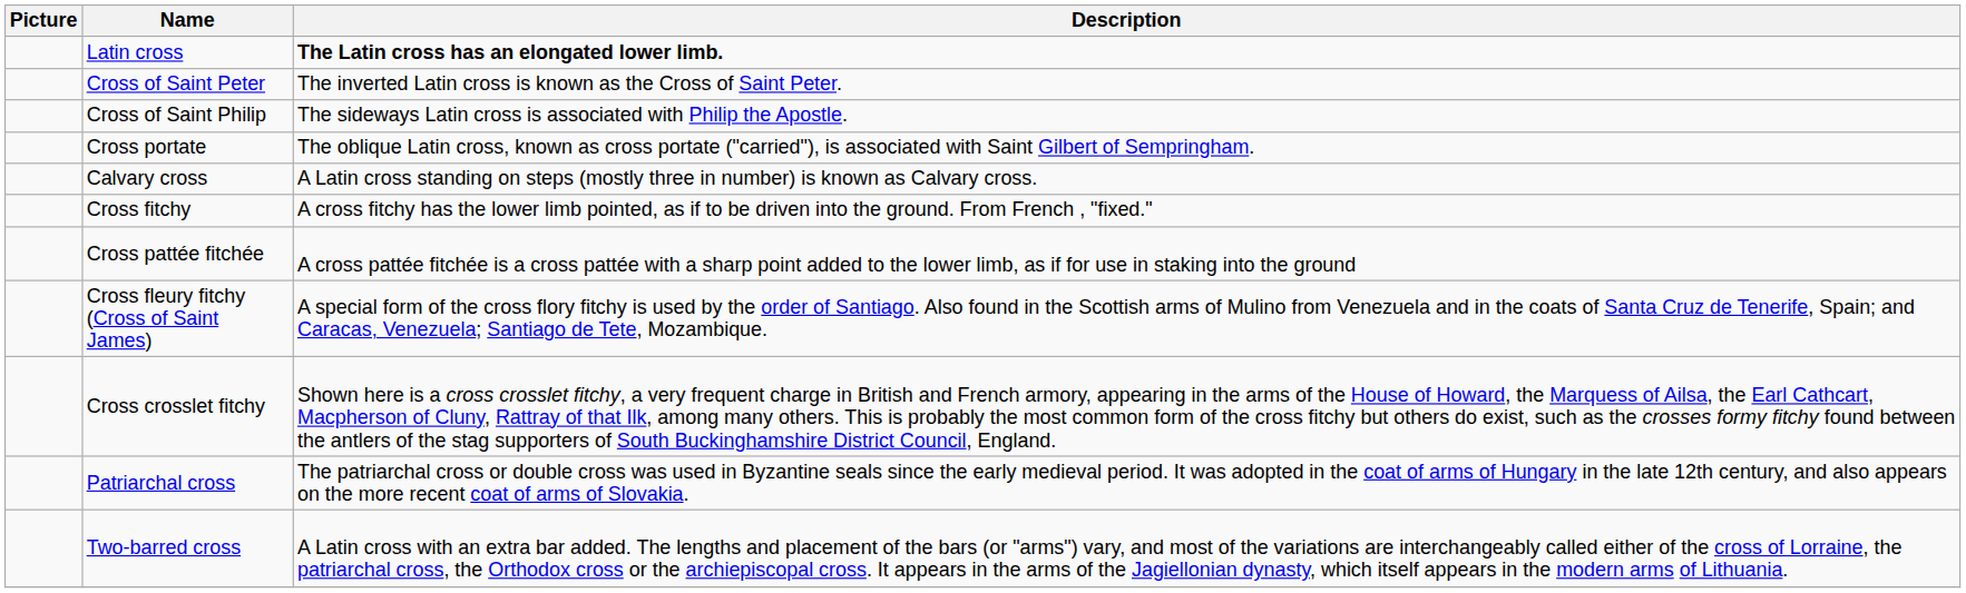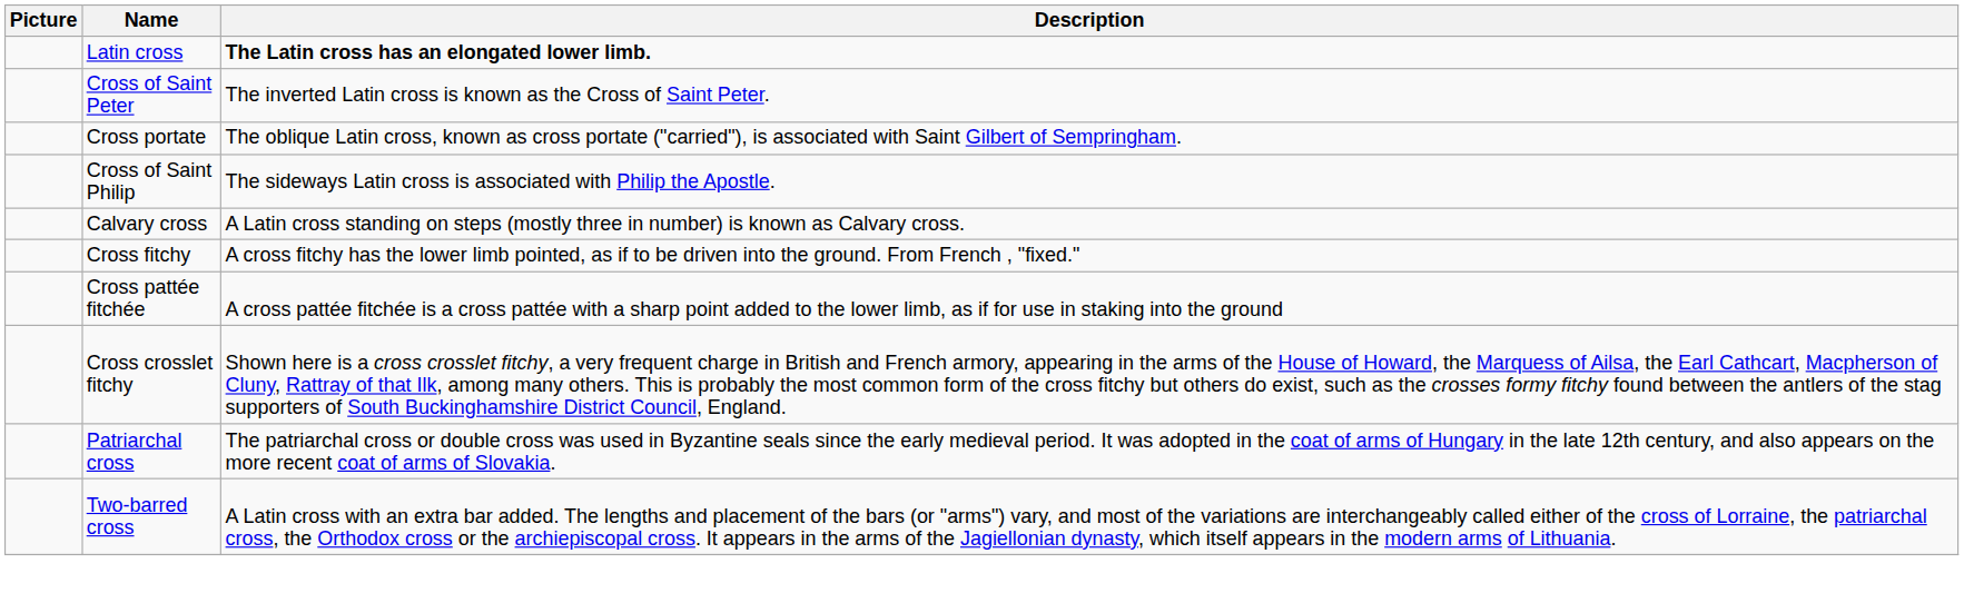rows swapped: Cross of Saint Philip <-> Cross portate
- row: Cross fleury fitchy (Cross of Saint James) | A special form of the cross flory fitchy is used by the order of Santiago. Also found in the Scottish arms of Mulino from Venezuela and in the coats of Santa Cruz de Tenerife, Spain; and Caracas, Venezuela; Santiago de Tete, Mozambique.
